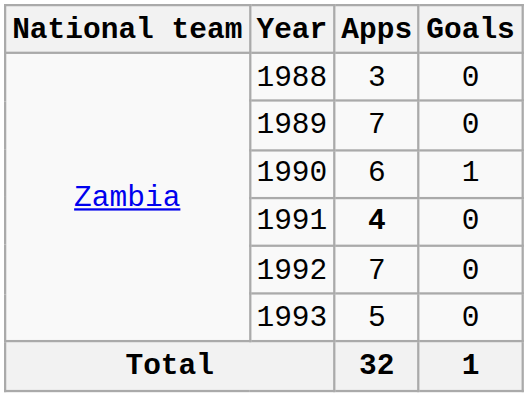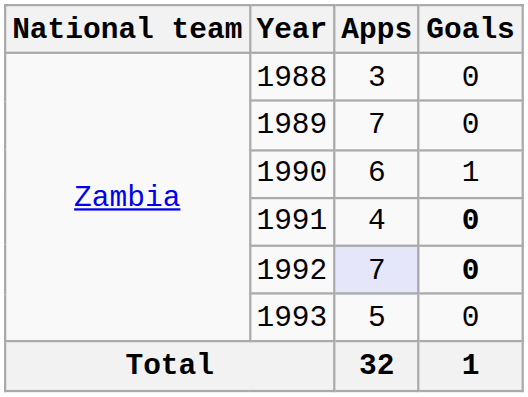1991 | Apps: bold -> normal
1991 | Goals: normal -> bold
1992 | Apps: no background -> lavender background
1992 | Goals: normal -> bold
